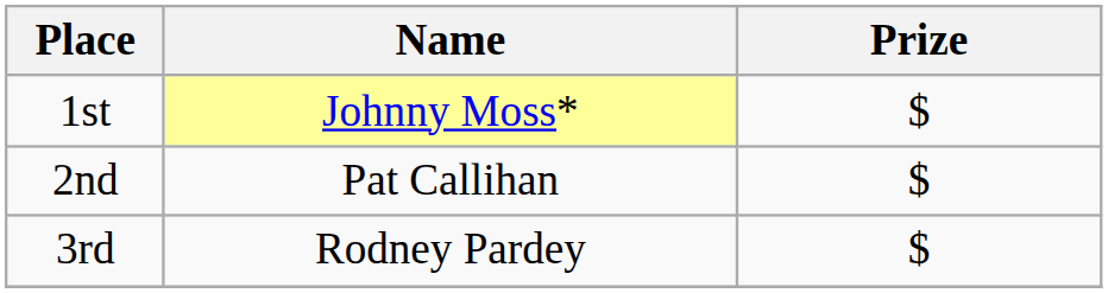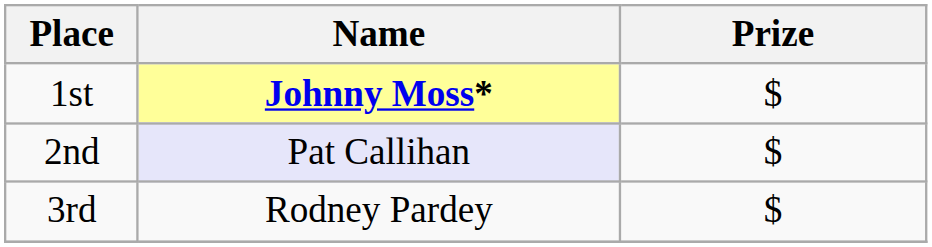1st | Name: normal -> bold
2nd | Name: no background -> lavender background
